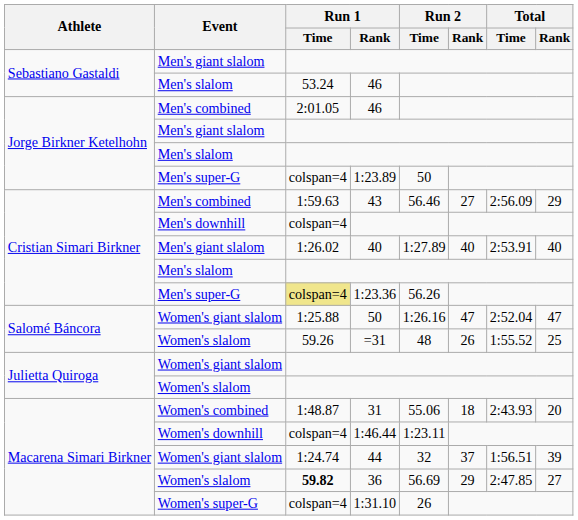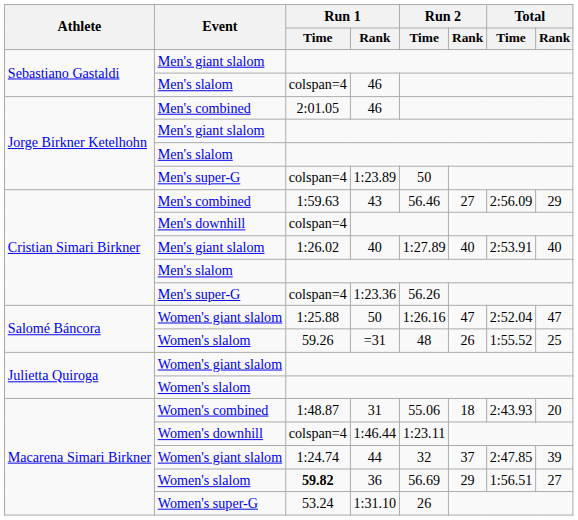Men's slalom / 46 | Run 1 / Time: 53.24 -> colspan=4
1:23.36 | Run 1 / Time: khaki background -> no background
44 | Total / Time: 1:56.51 -> 2:47.85
36 | Total / Time: 2:47.85 -> 1:56.51
1:31.10 | Run 1 / Time: colspan=4 -> 53.24
